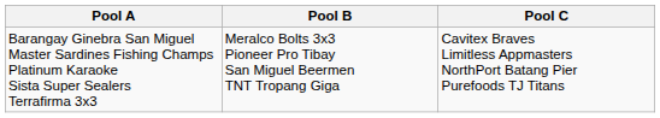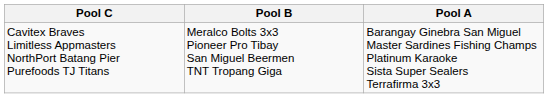columns swapped: Pool A <-> Pool C
